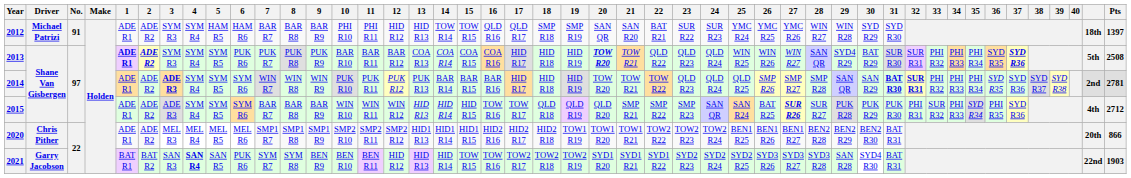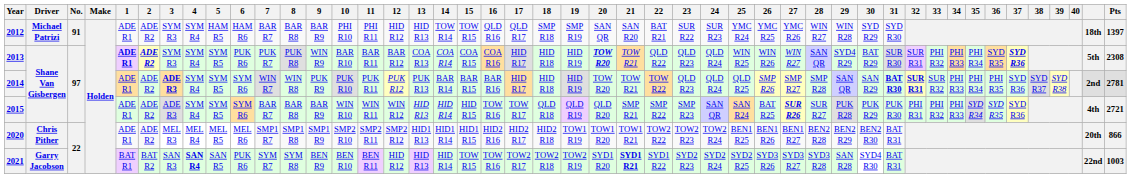2013 | 9: PUK R9 -> WIN R9
2013 | Pts: 2508 -> 2308
2014 | 9: WIN R9 -> PUK R9
2014 | 33: PHI R32 -> SUR R32
2014 | 36: SYD R35 -> PHI R35
2015 | 33: SUR R32 -> PHI R32
2015 | 36: PHI R35 -> SYD R35
2015 | Pts: 2712 -> 2721
2021 | 21: normal -> bold
2021 | Pts: 1903 -> 1003
